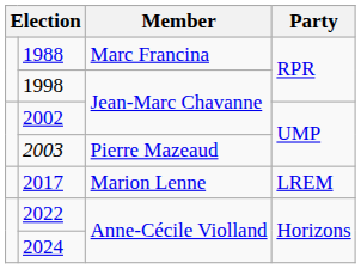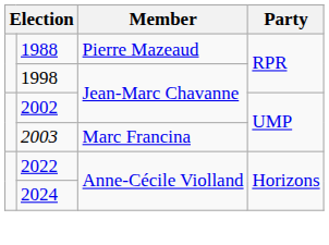1988 | Member: Marc Francina -> Pierre Mazeaud
2003 | Member: Pierre Mazeaud -> Marc Francina
- row: 2017 | Marion Lenne | LREM
